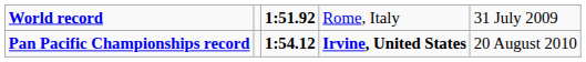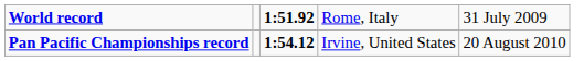Pan Pacific Championships record | column 4: bold -> normal
